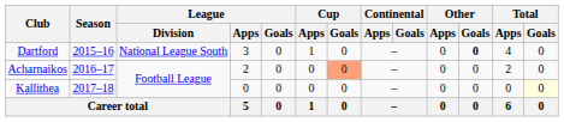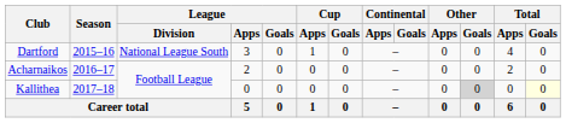Dartford | Other / Goals: bold -> normal
Acharnaikos | Cup / Goals: lightsalmon background -> no background
Kallithea | Other / Goals: no background -> lightgrey background
